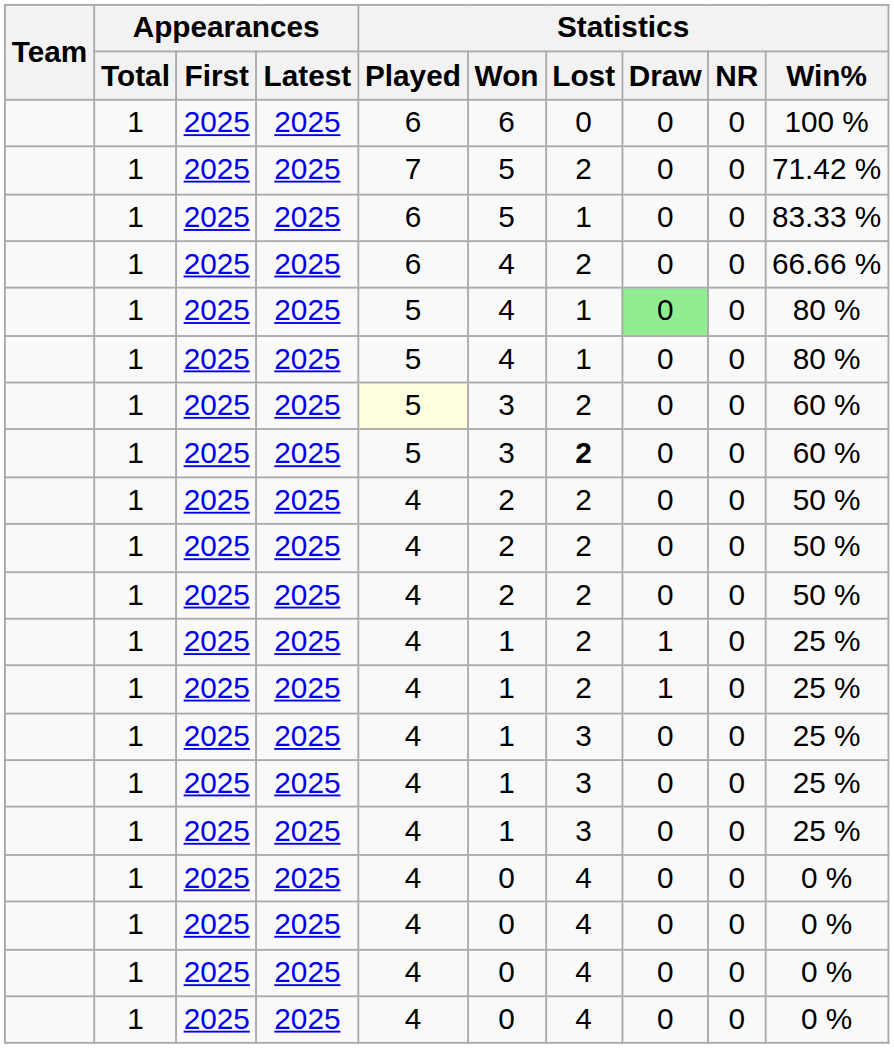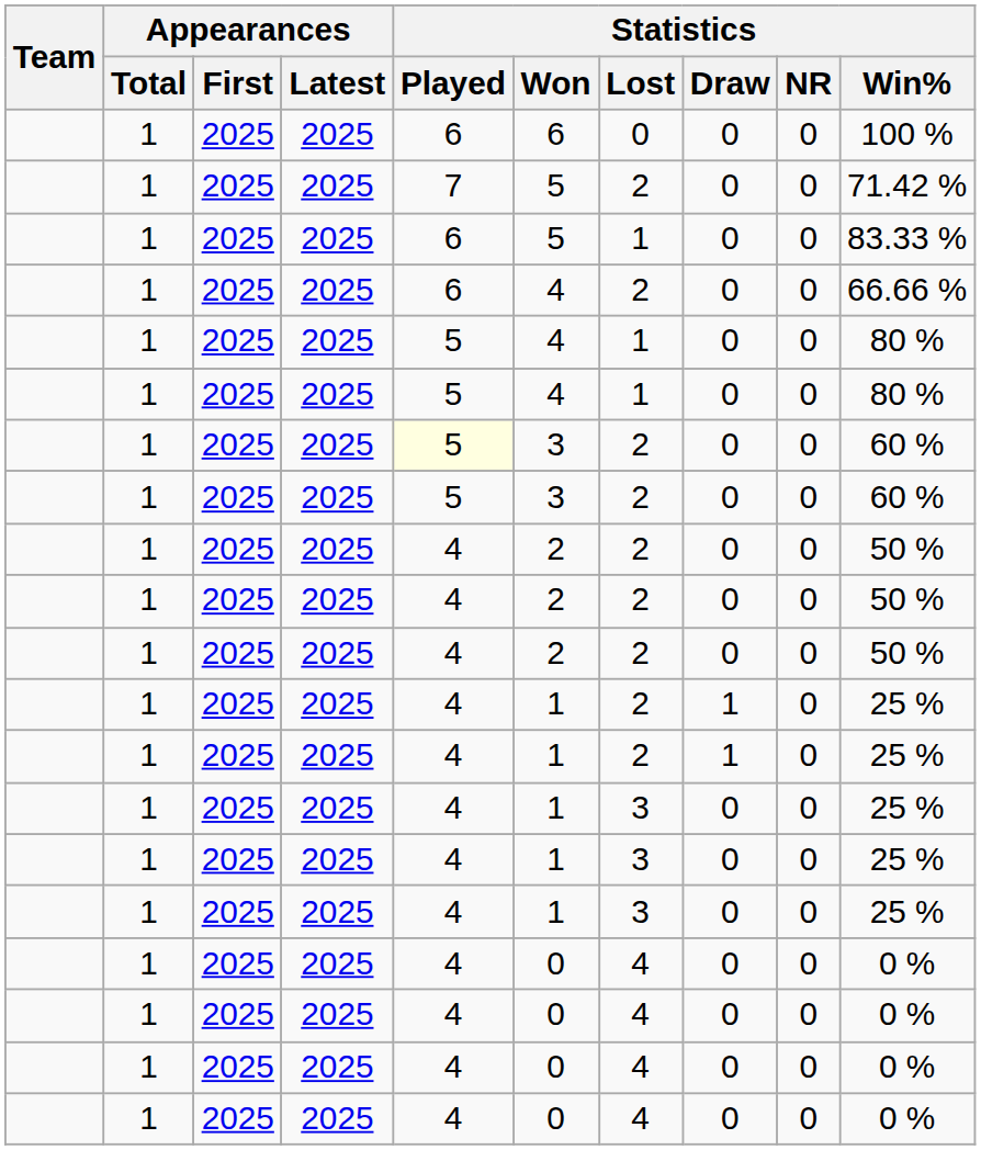row 7 | Statistics / Draw: lightgreen background -> no background
row 10 | Statistics / Lost: bold -> normal
